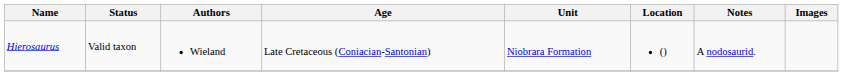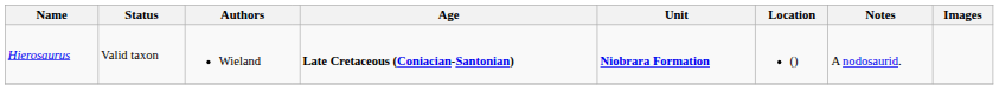Hierosaurus | Age: normal -> bold
Hierosaurus | Unit: normal -> bold
